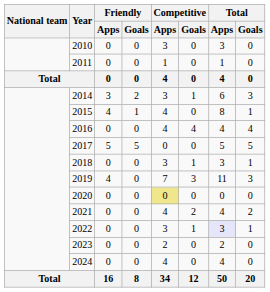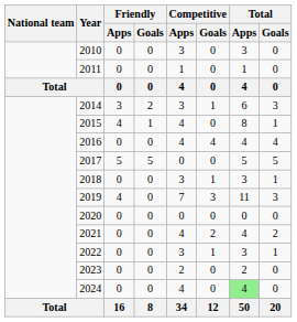2020 | Competitive / Apps: khaki background -> no background
2022 | Total / Apps: lavender background -> no background
2024 | Total / Apps: no background -> lightgreen background
